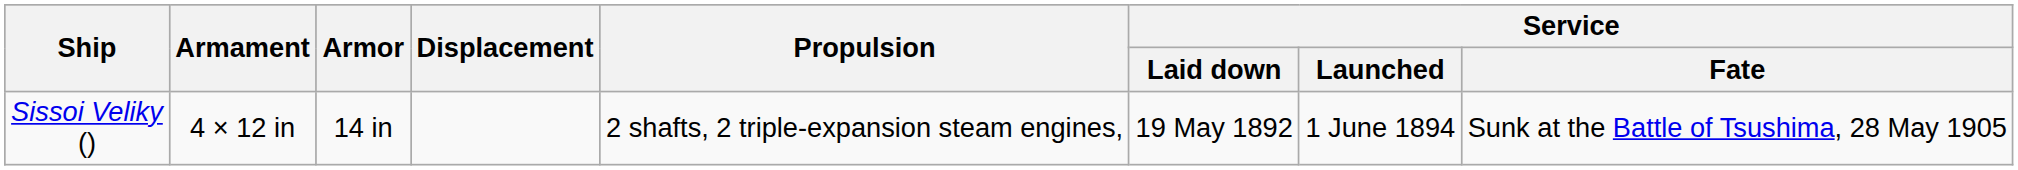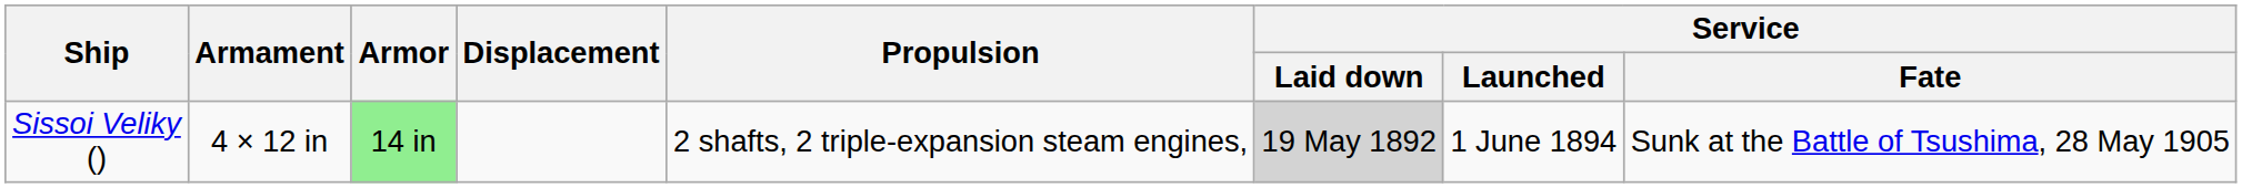Sissoi Veliky () | Armor: no background -> lightgreen background
Sissoi Veliky () | Service / Laid down: no background -> lightgrey background
